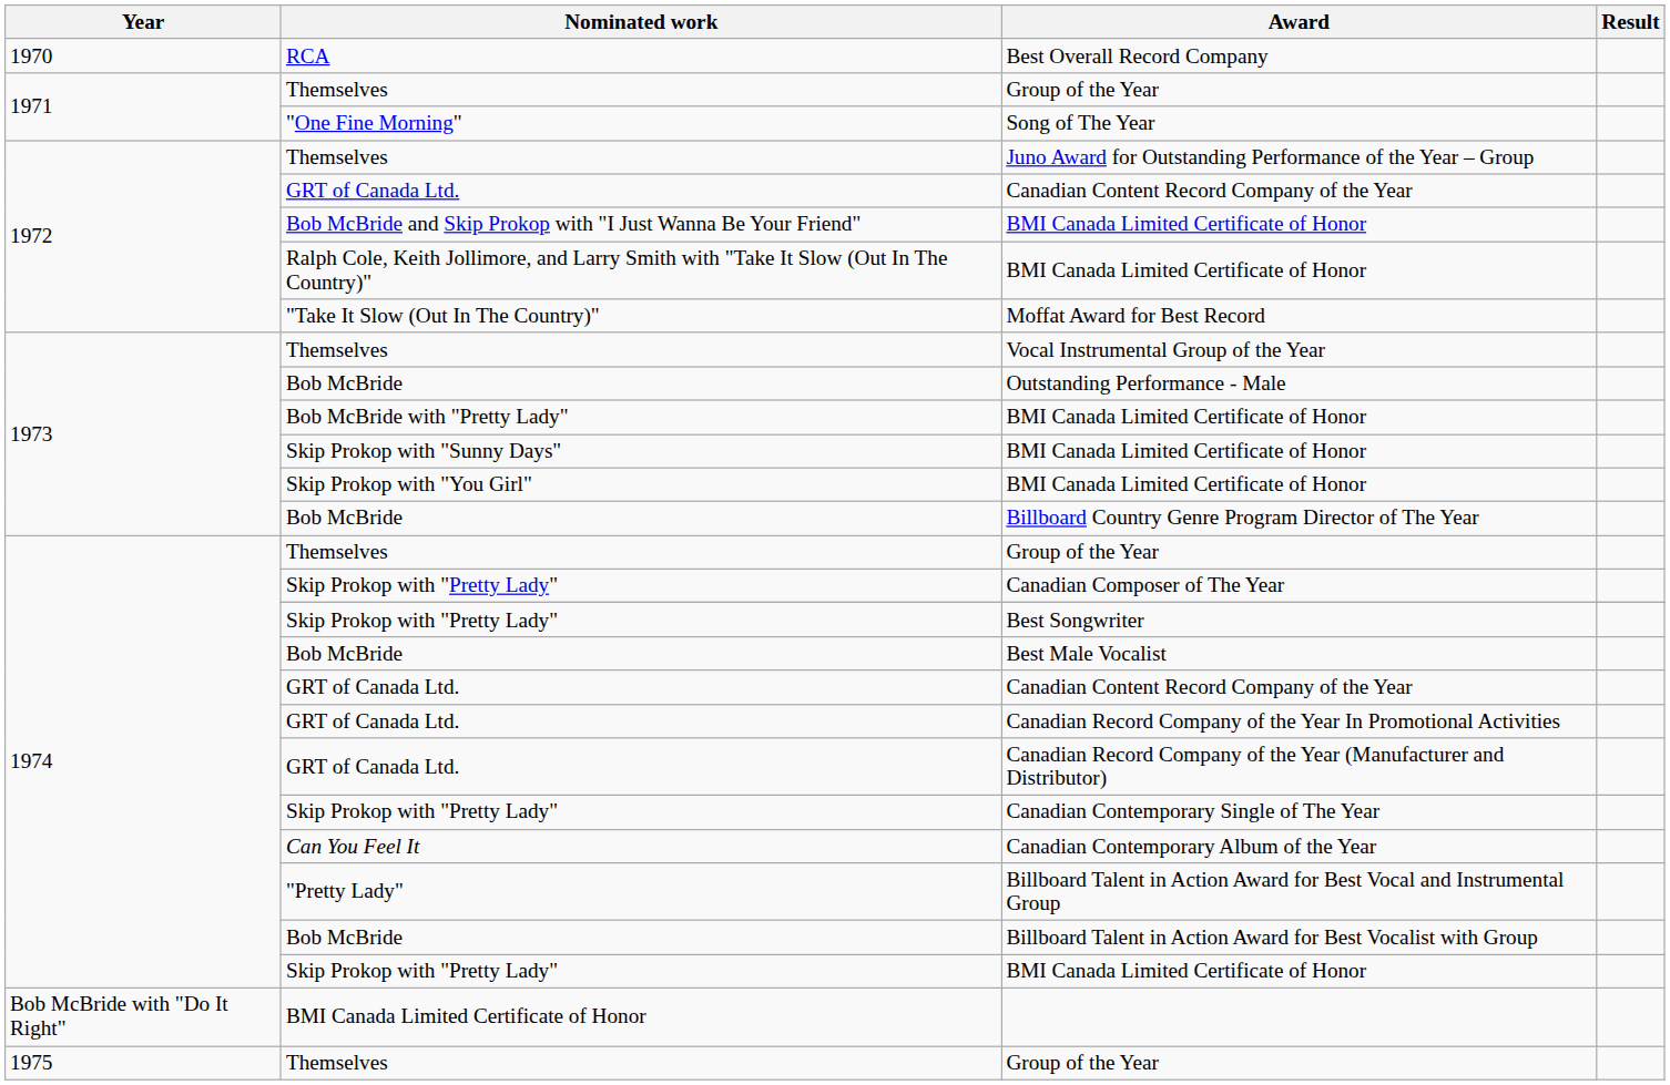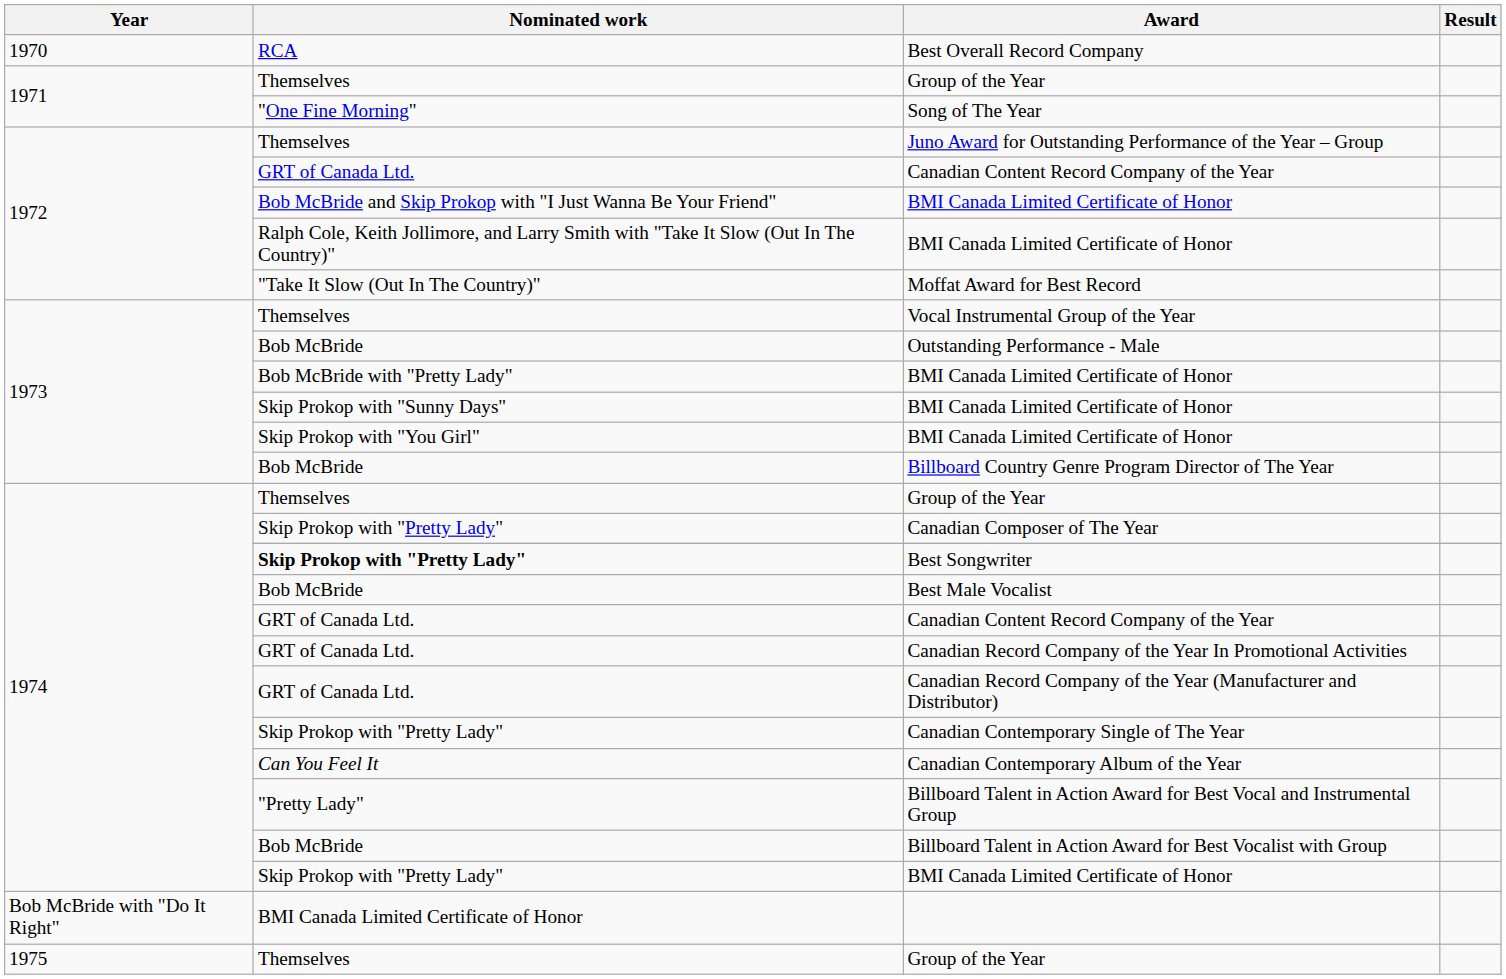Best Songwriter | Nominated work: normal -> bold
